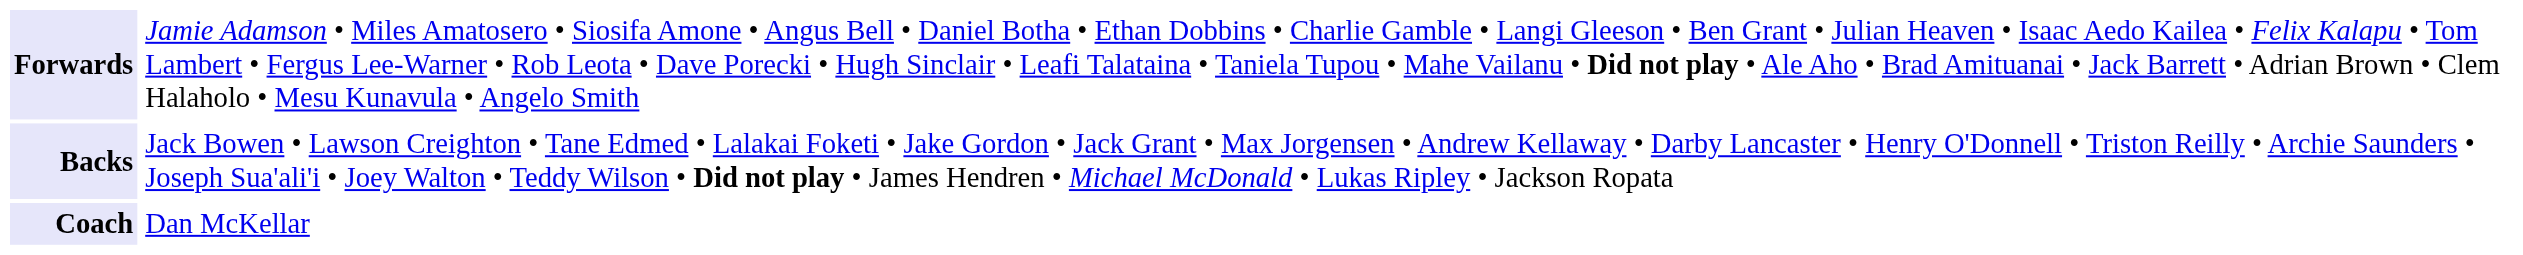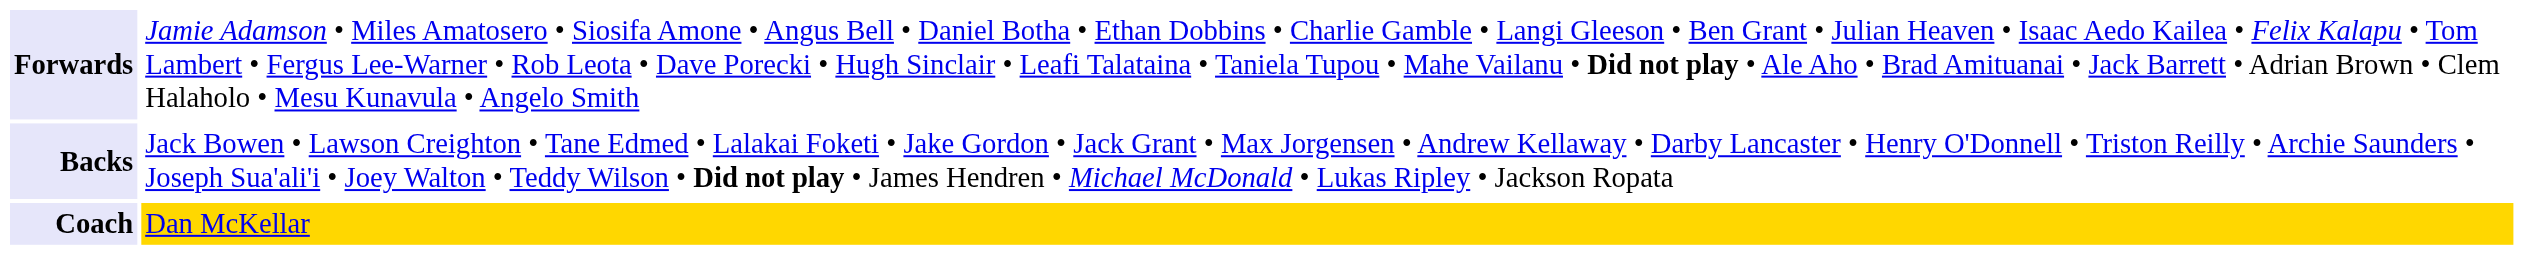Coach | column 2: no background -> gold background
